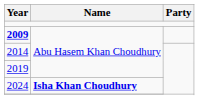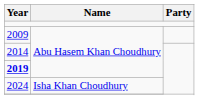2009 | Year: bold -> normal
2019 | Year: normal -> bold
2024 | Name: bold -> normal
